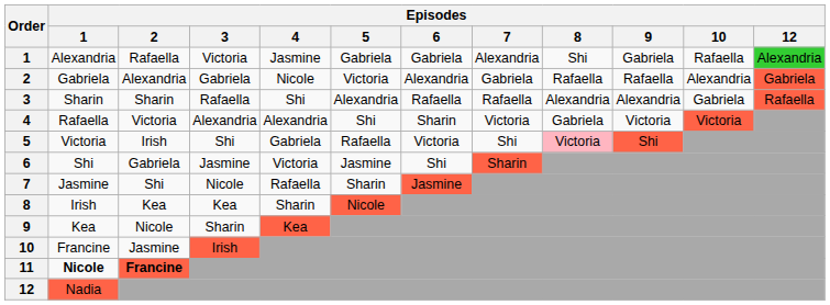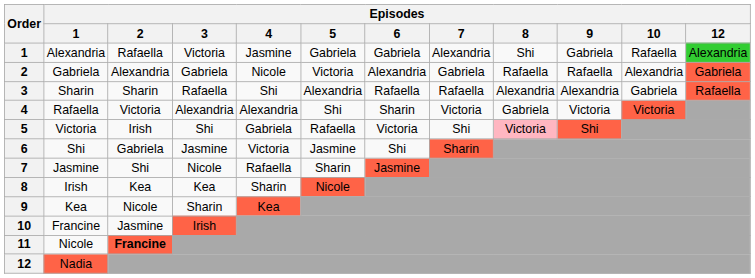11 | Episodes / 1: bold -> normal
